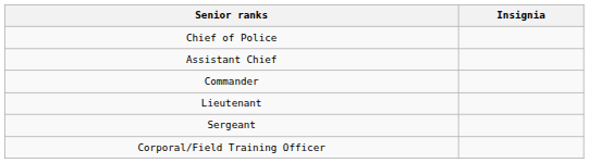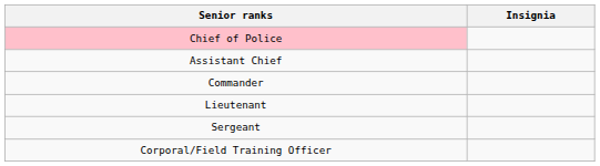Chief of Police | Senior ranks: no background -> pink background
